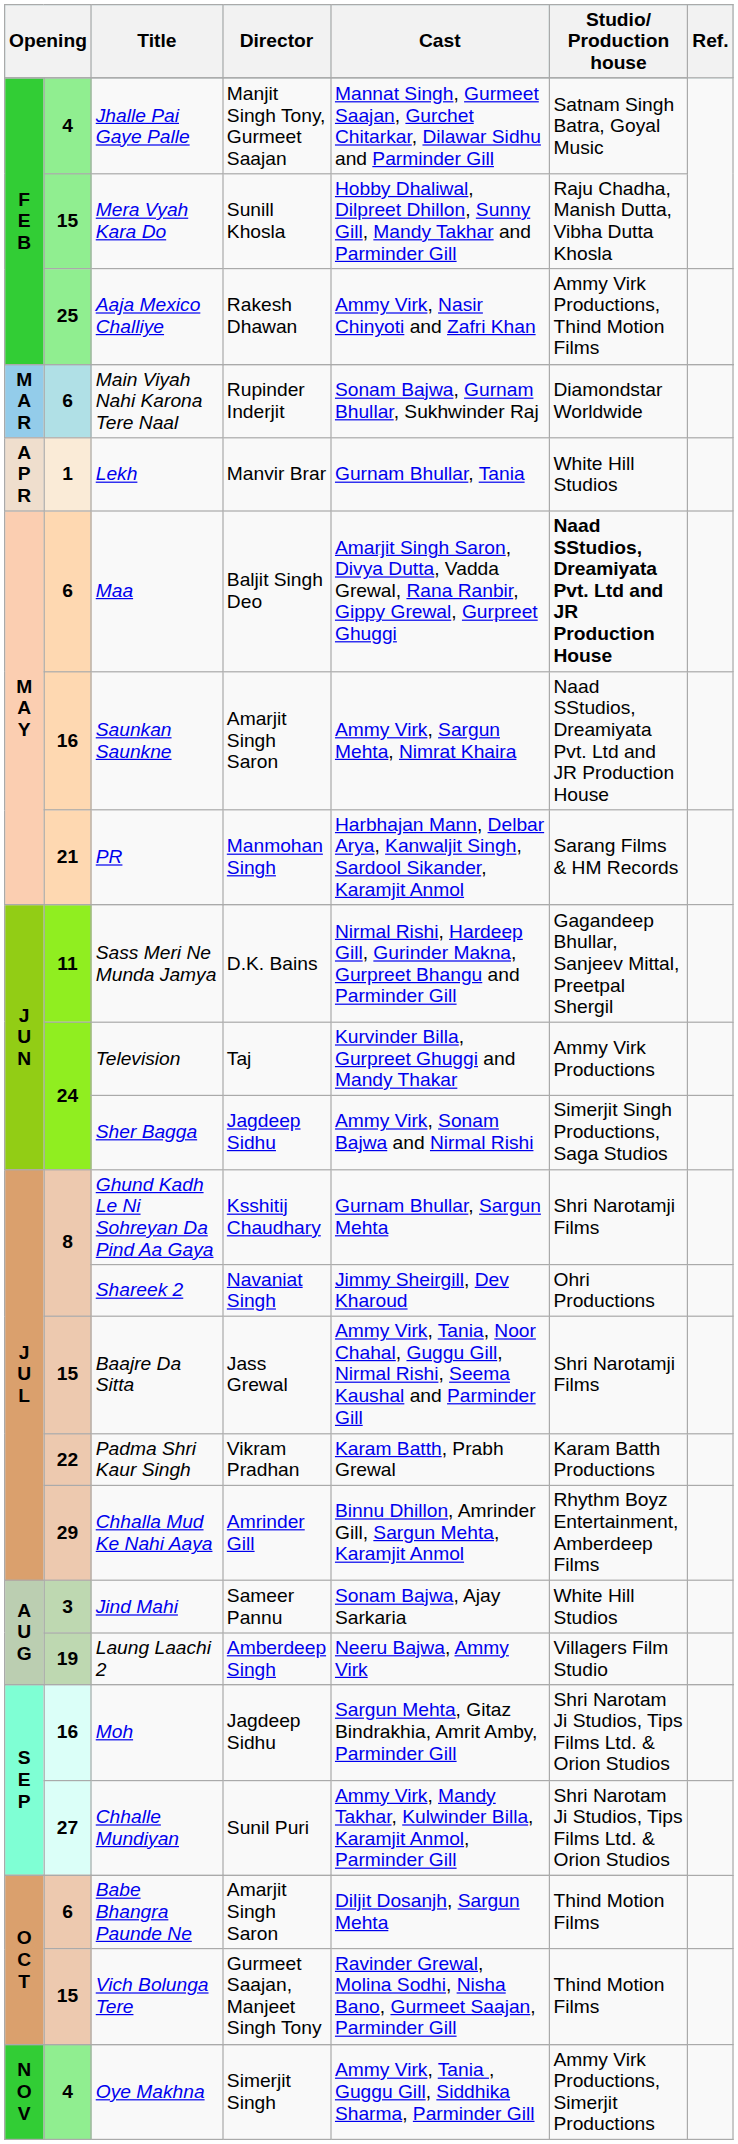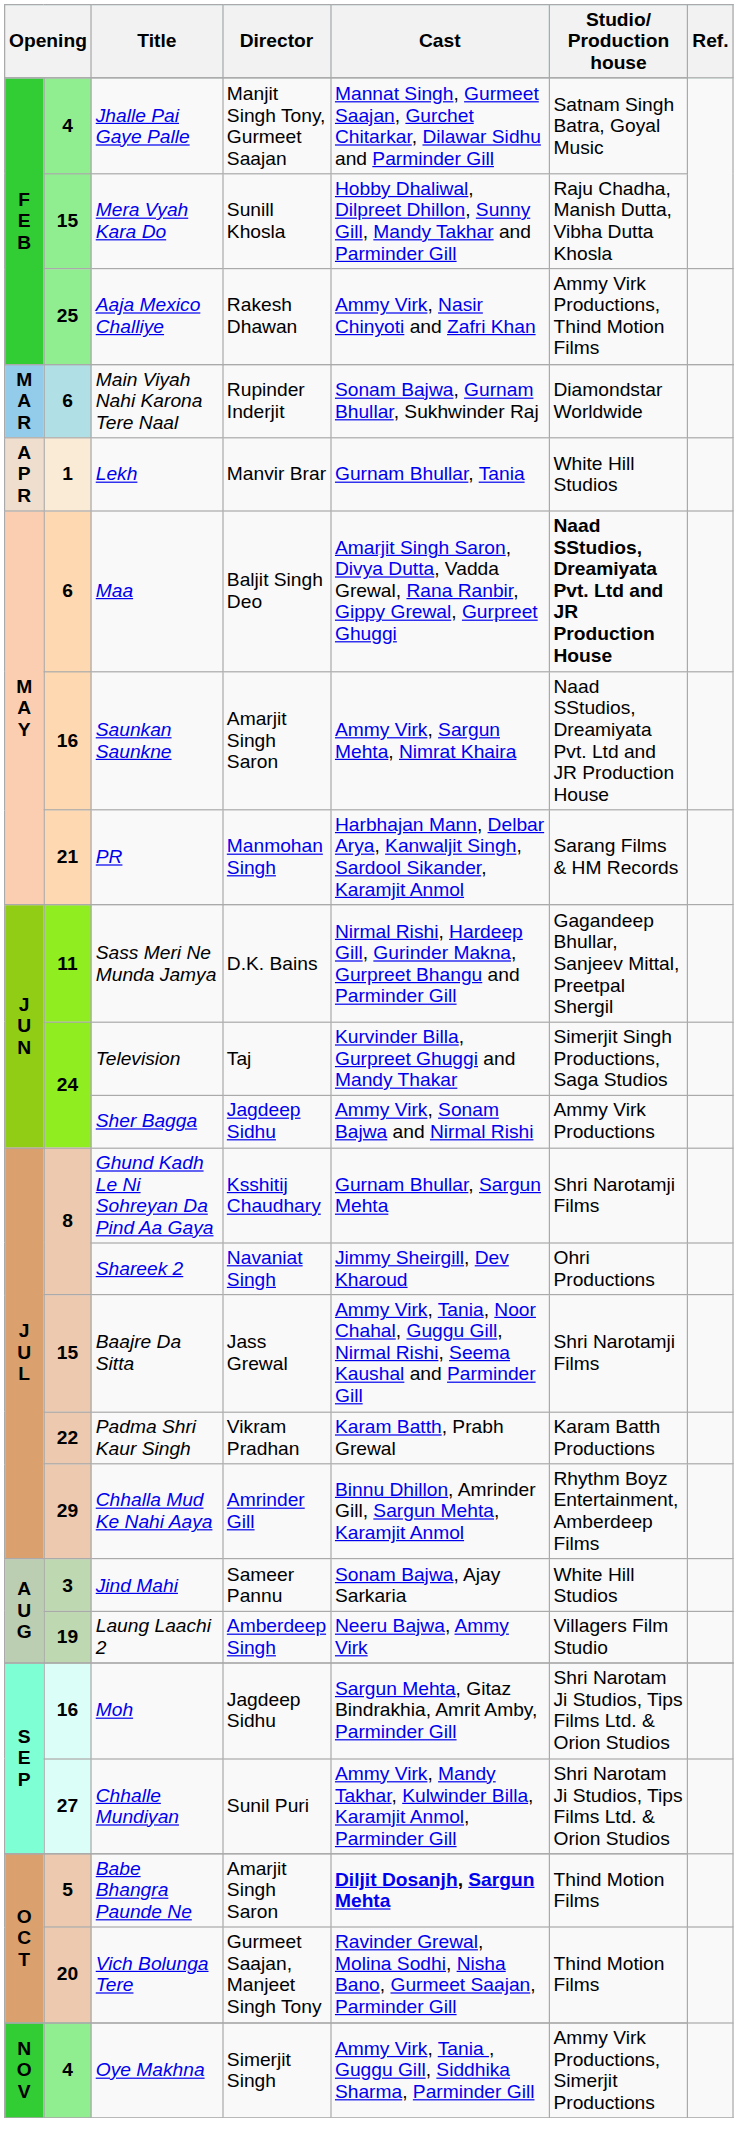Television | Studio/ Production house: Ammy Virk Productions -> Simerjit Singh Productions, Saga Studios
Sher Bagga | Studio/ Production house: Simerjit Singh Productions, Saga Studios -> Ammy Virk Productions
Babe Bhangra Paunde Ne | column 2: 6 -> 5
Babe Bhangra Paunde Ne | Cast: normal -> bold
Vich Bolunga Tere | column 2: 15 -> 20
